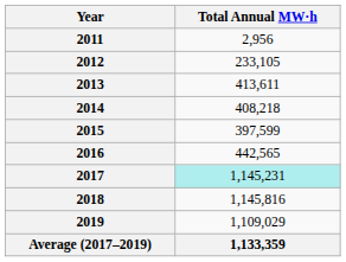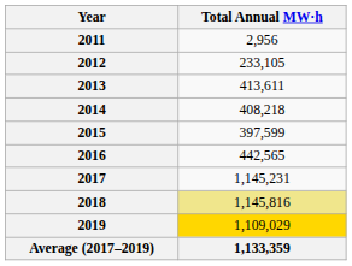2017 | Total Annual MW·h: paleturquoise background -> no background
2018 | Total Annual MW·h: no background -> khaki background
2019 | Total Annual MW·h: no background -> gold background
